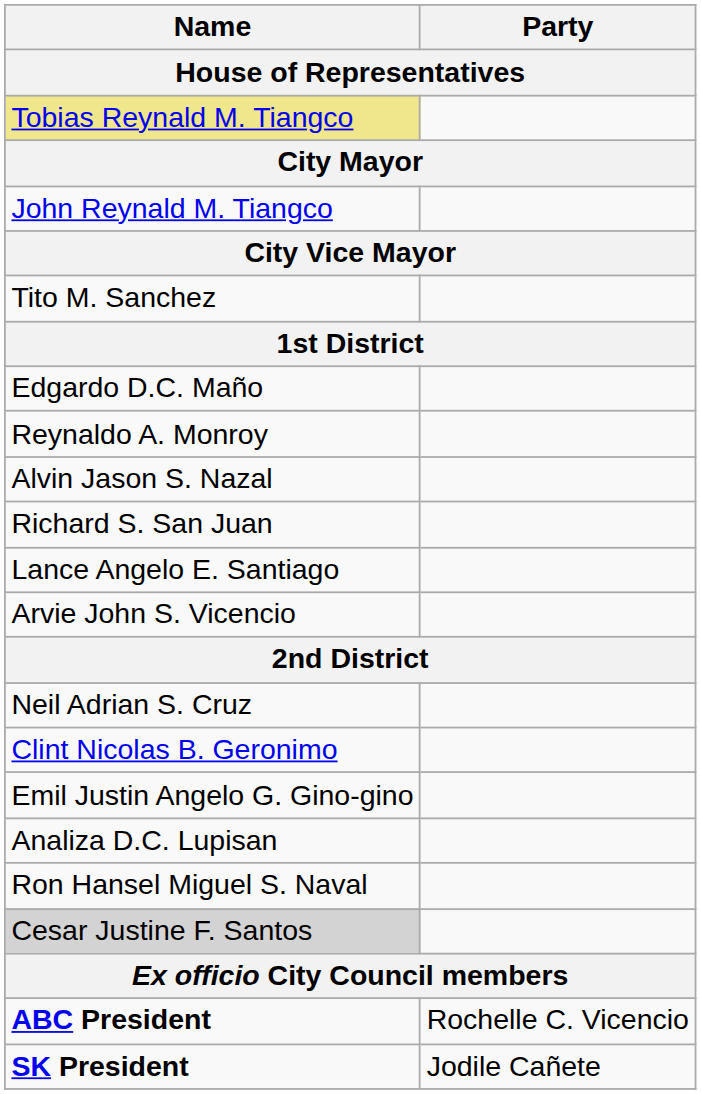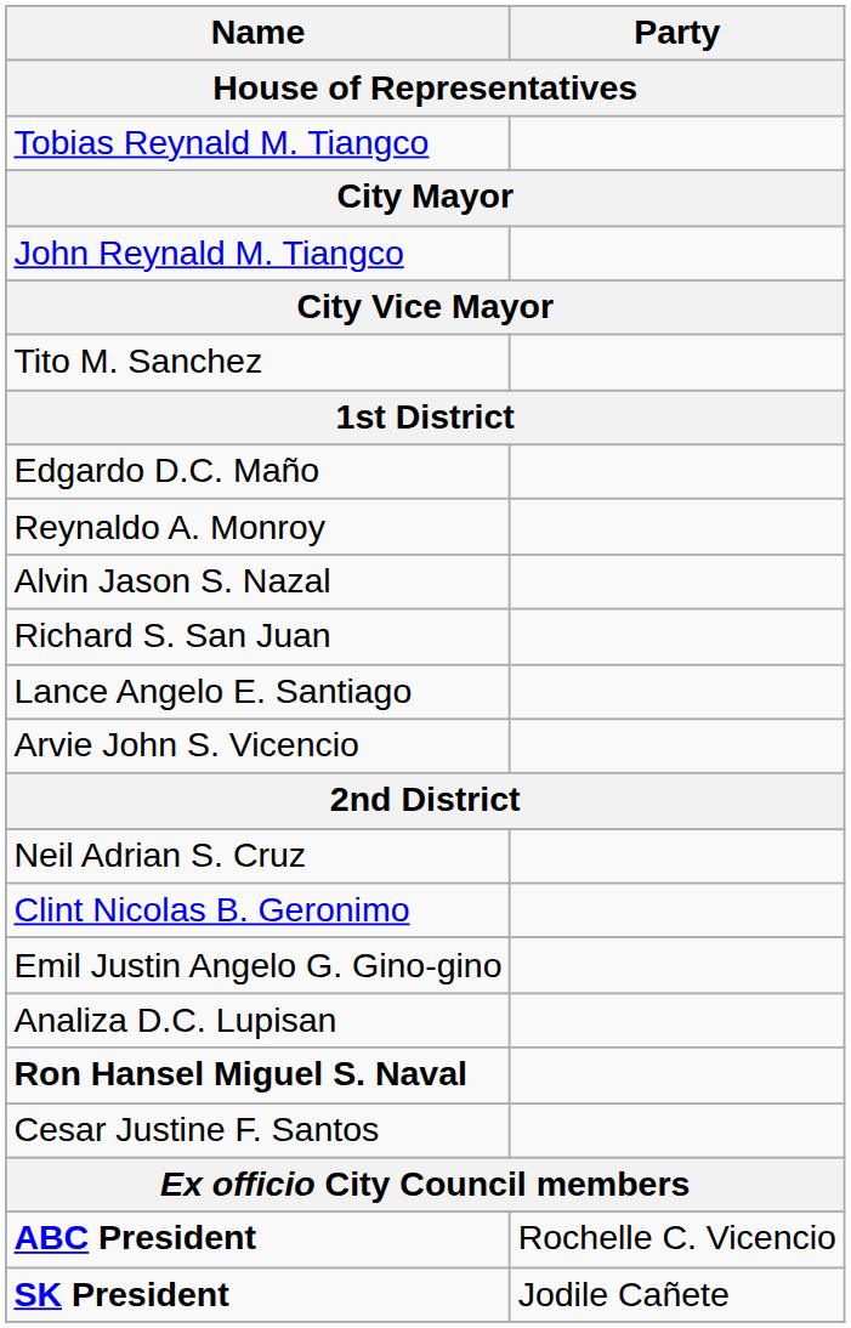Tobias Reynald M. Tiangco | Name / House of Representatives: khaki background -> no background
Ron Hansel Miguel S. Naval | Name / House of Representatives: normal -> bold
Cesar Justine F. Santos | Name / House of Representatives: lightgrey background -> no background
